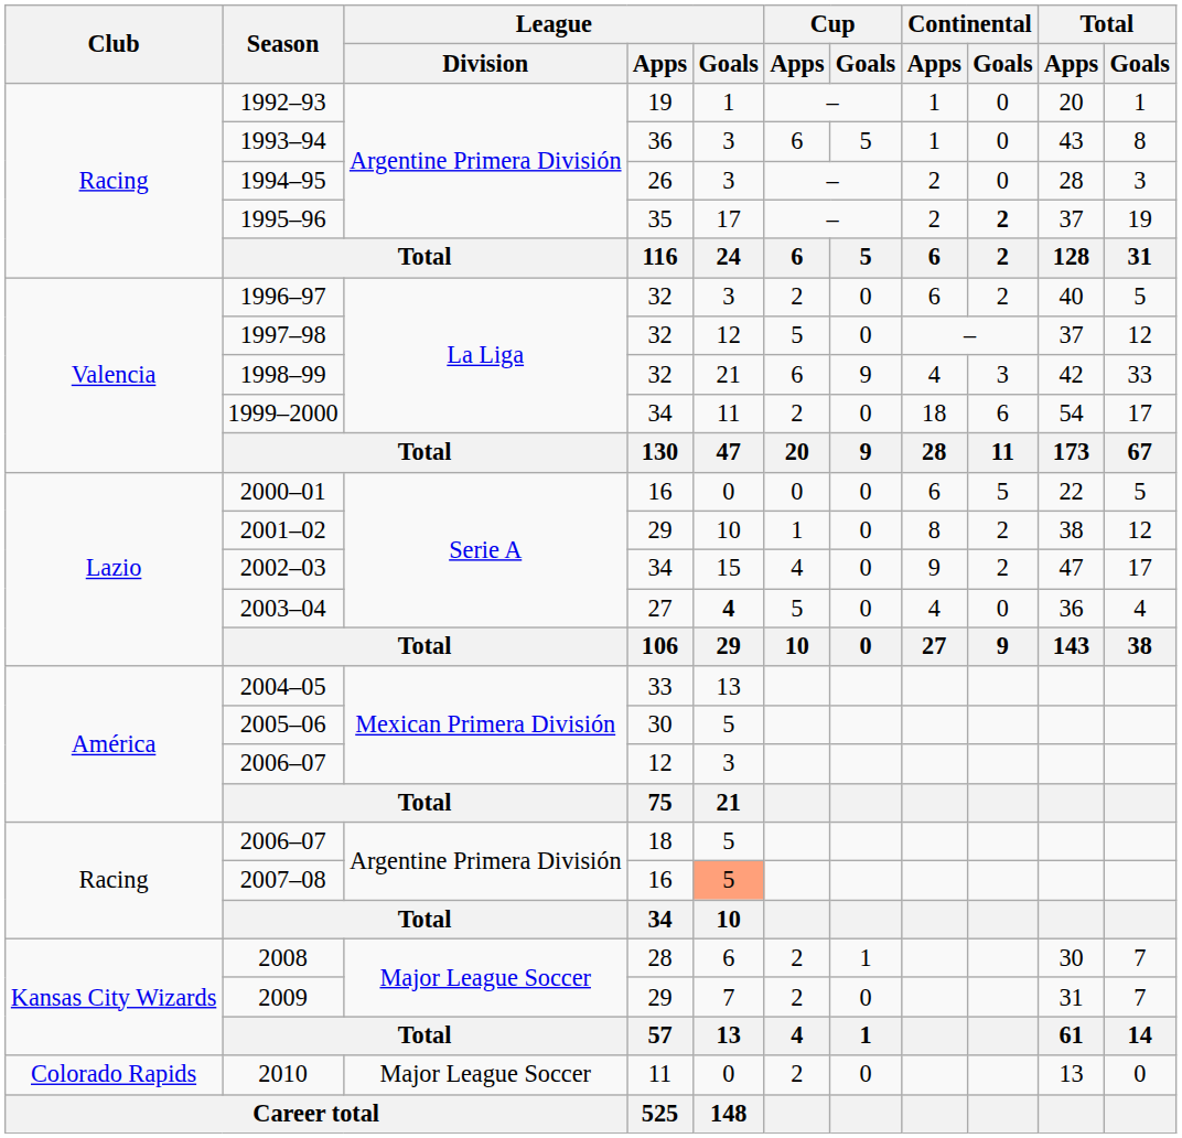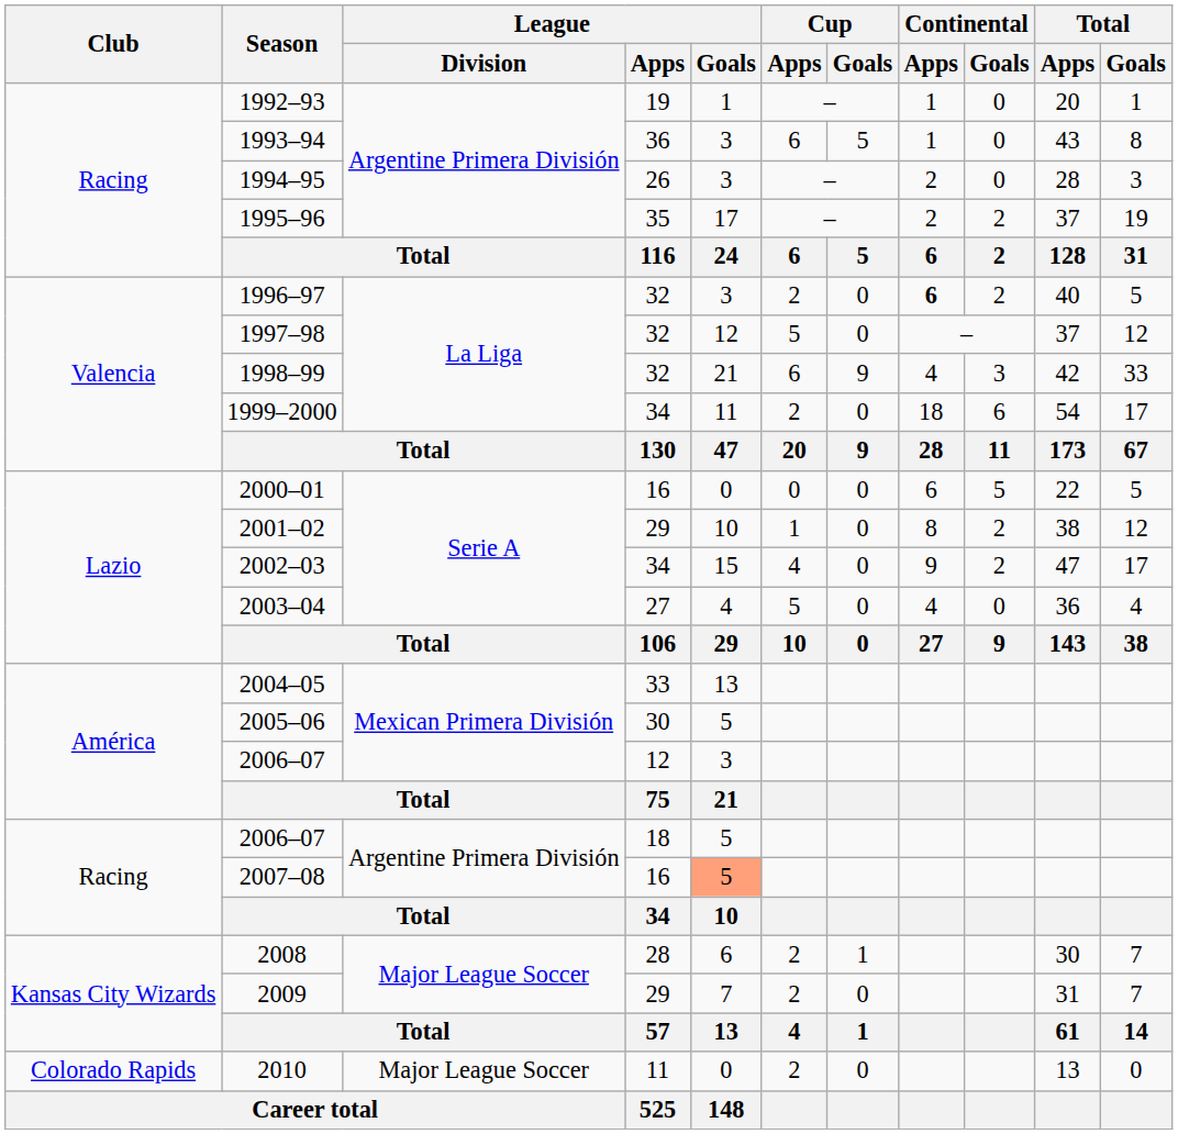1995–96 | Continental / Goals: bold -> normal
1996–97 | Continental / Apps: normal -> bold
2003–04 | League / Goals: bold -> normal
